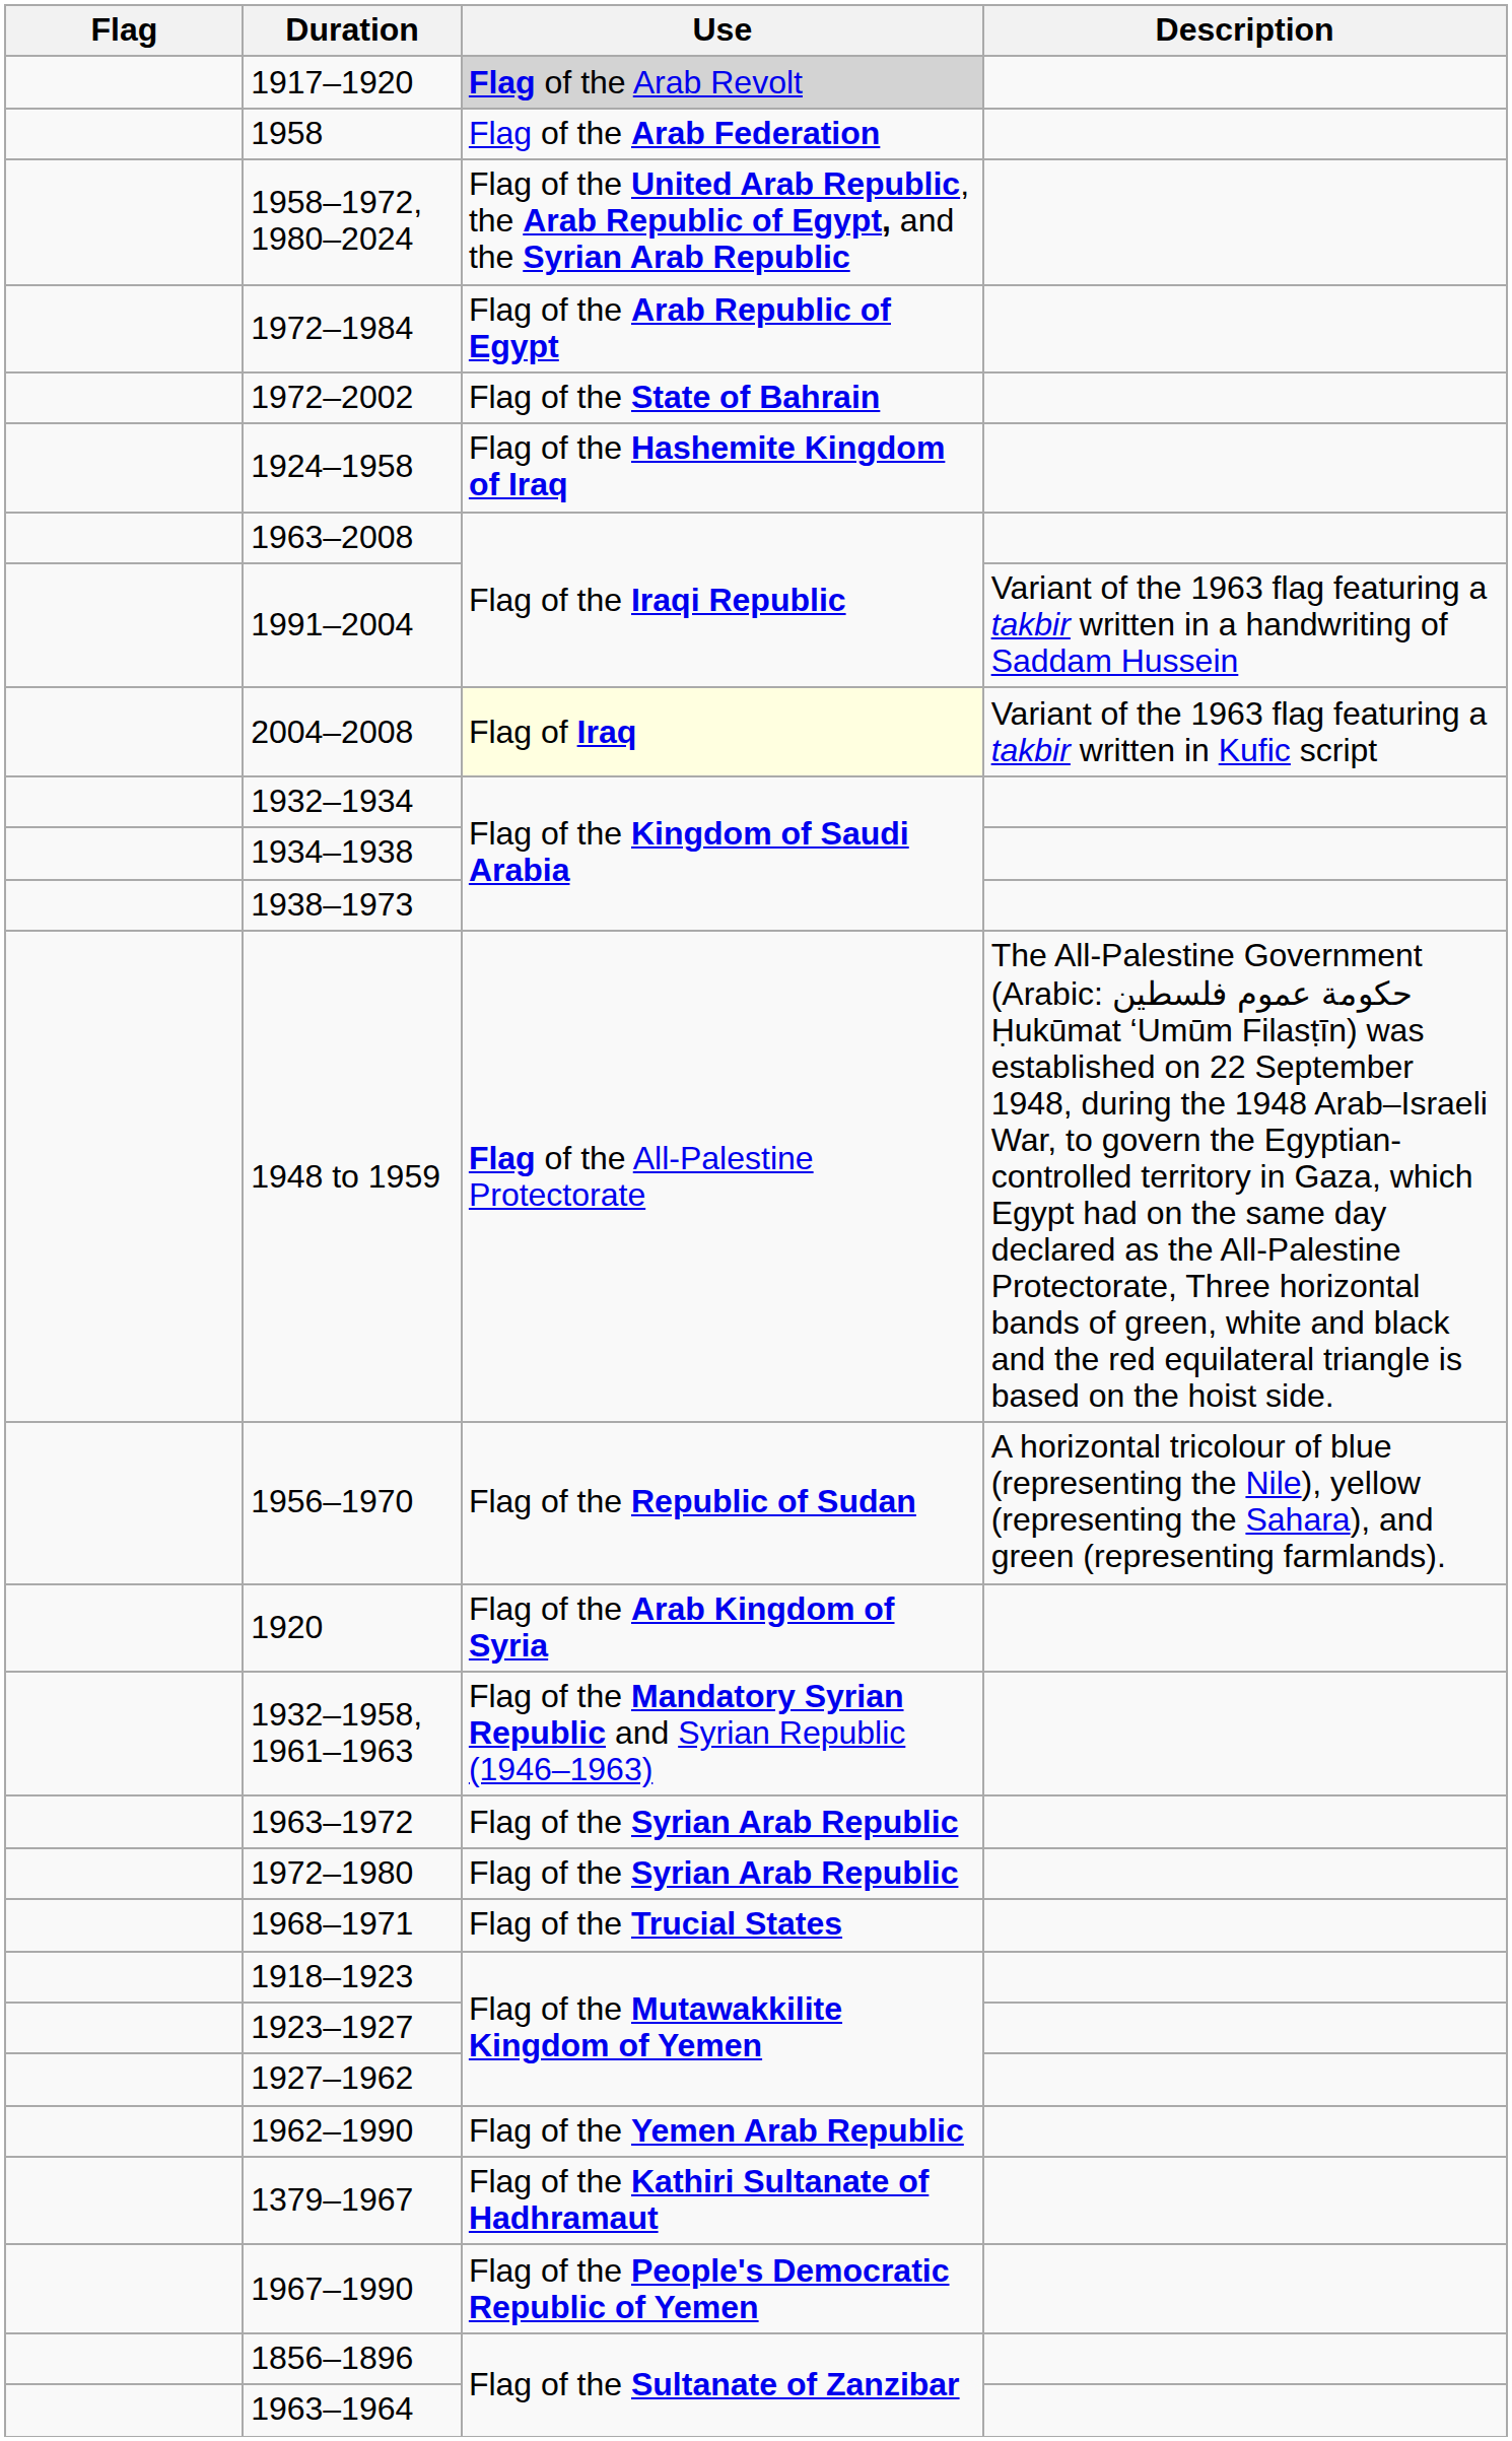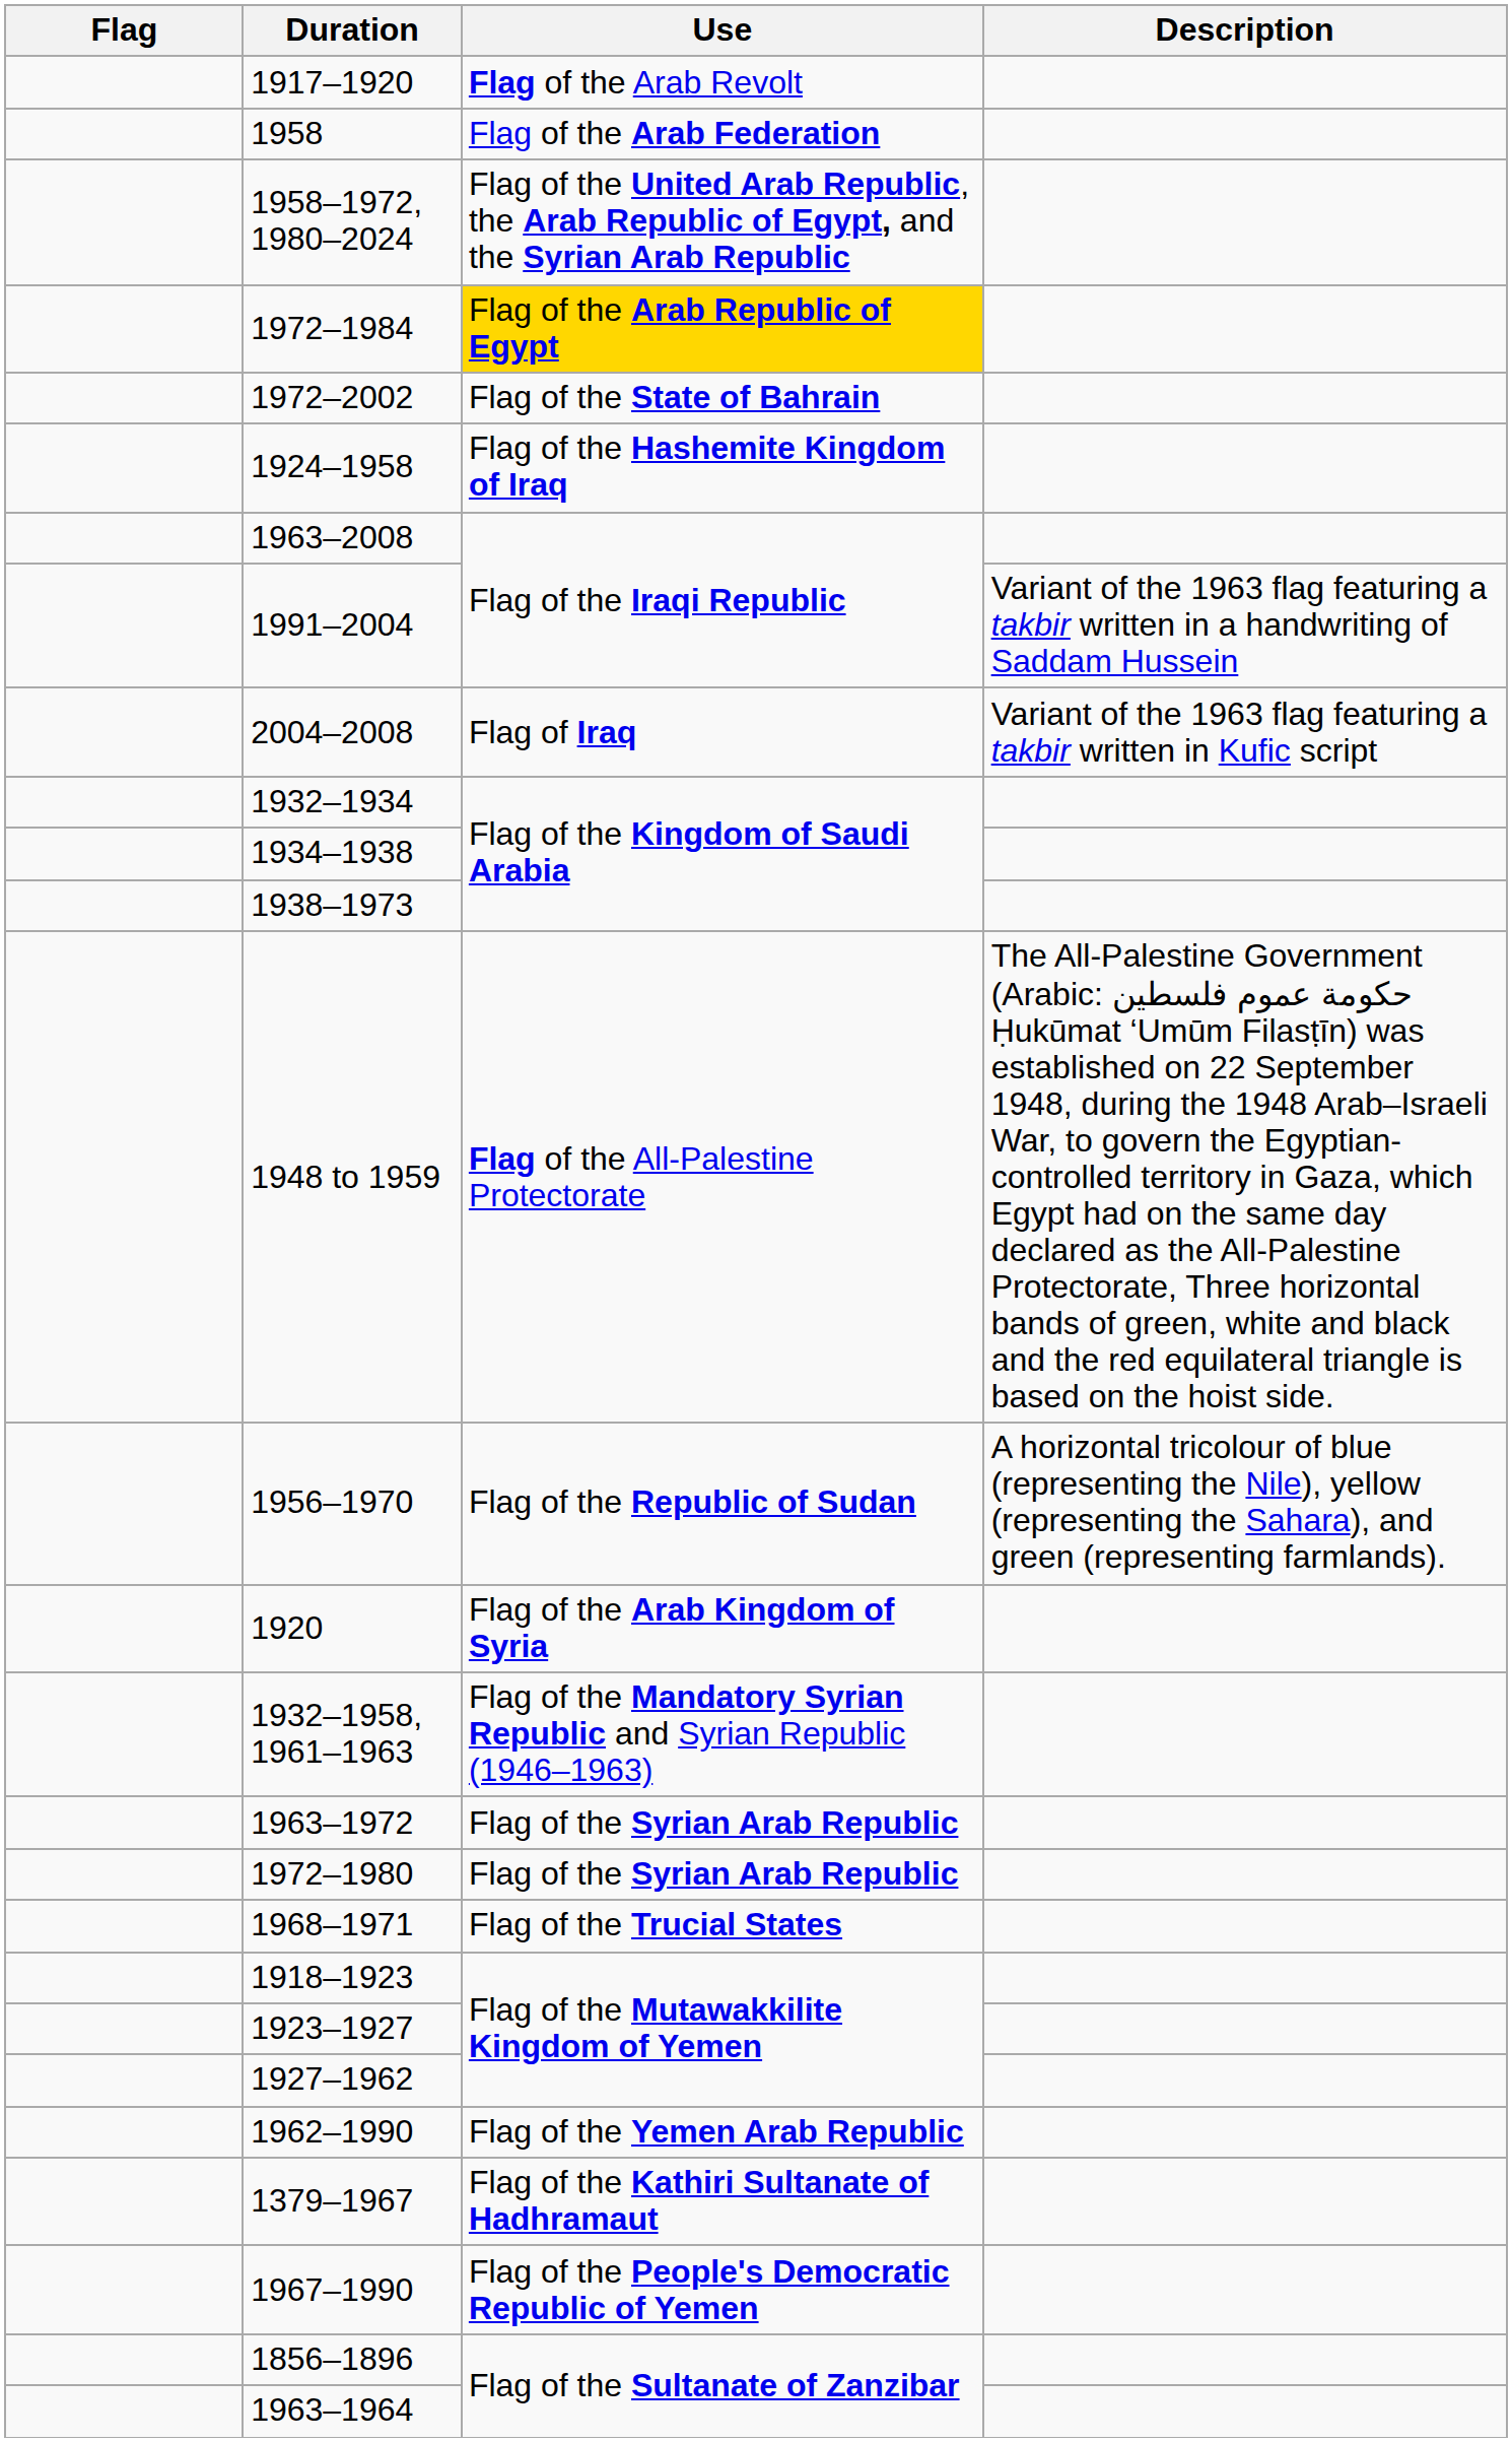1917–1920 | Use: lightgrey background -> no background
1972–1984 | Use: no background -> gold background
2004–2008 | Use: lightyellow background -> no background
